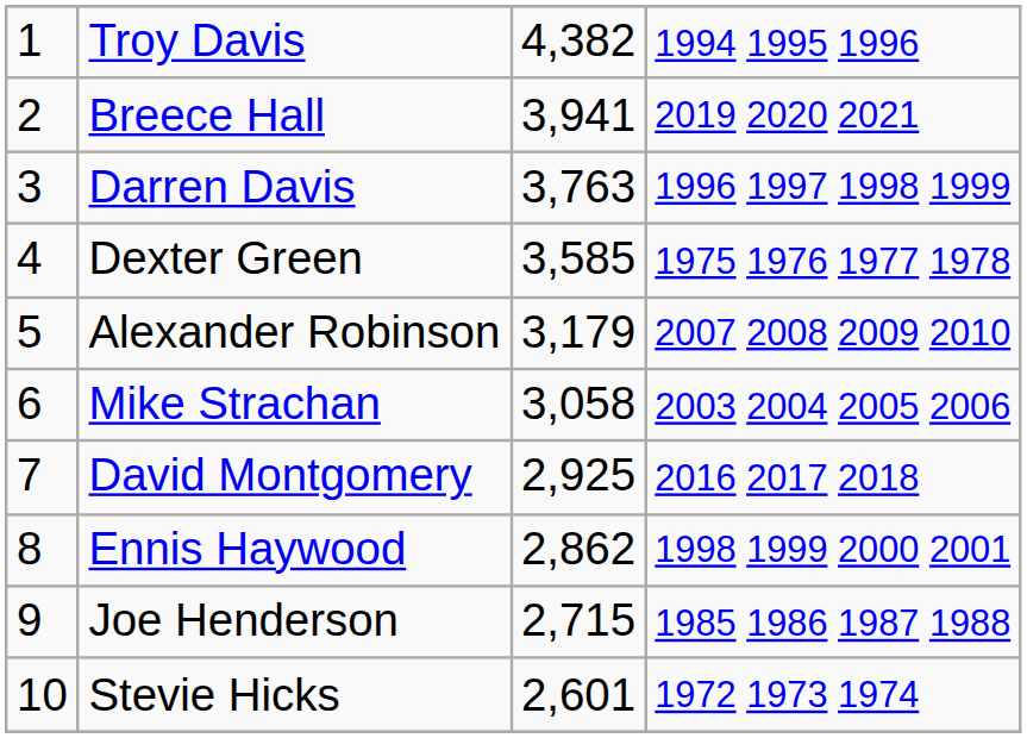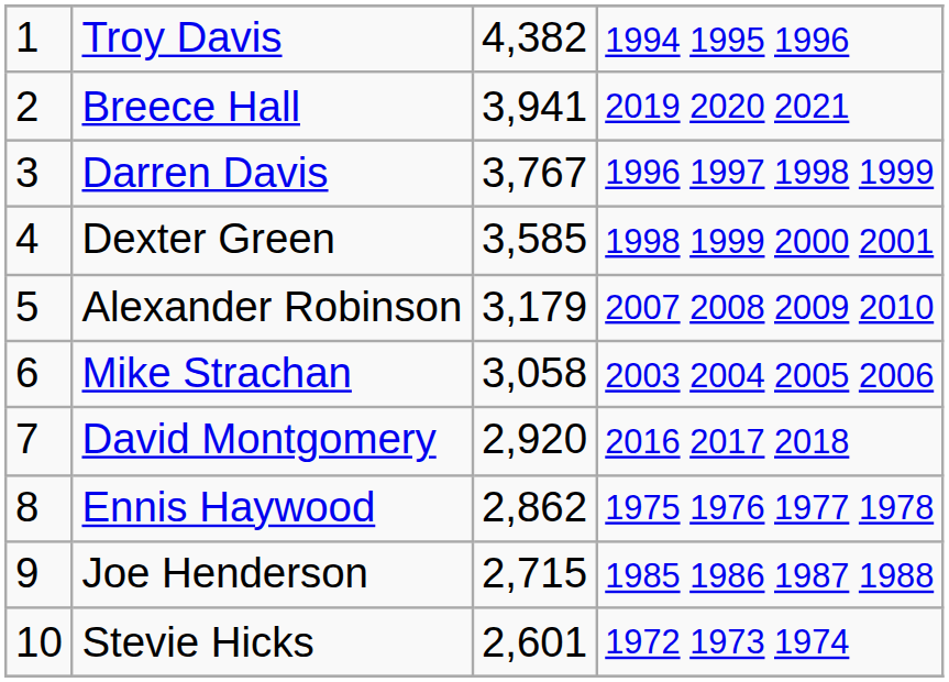Darren Davis | column 3: 3,763 -> 3,767
Dexter Green | column 4: 1975 1976 1977 1978 -> 1998 1999 2000 2001
David Montgomery | column 3: 2,925 -> 2,920
Ennis Haywood | column 4: 1998 1999 2000 2001 -> 1975 1976 1977 1978
